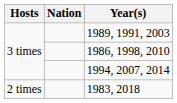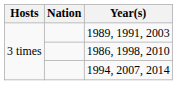- row: 2 times | 1983, 2018
